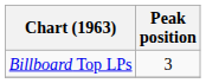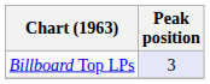Billboard Top LPs | Peak position: no background -> lavender background
